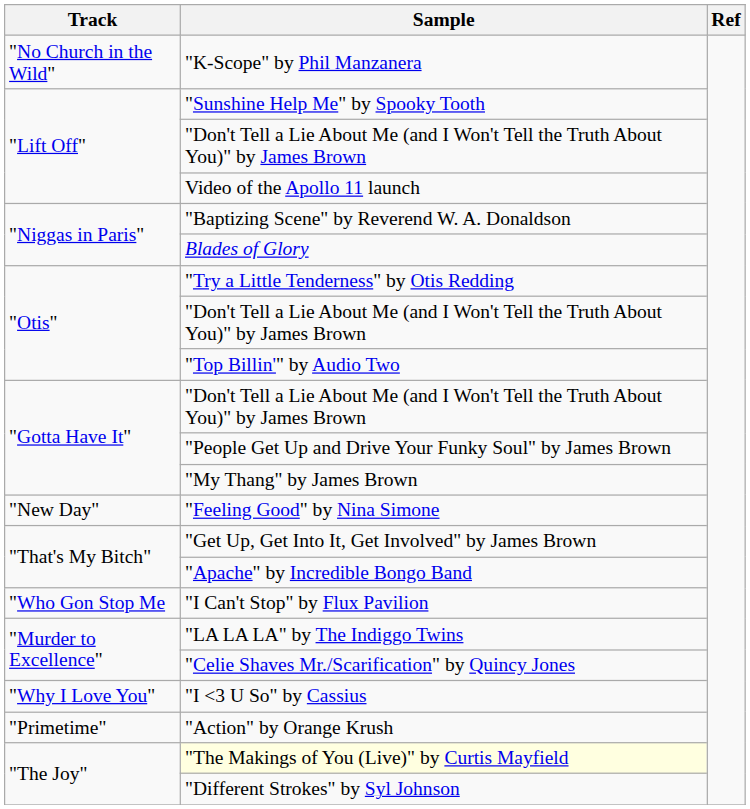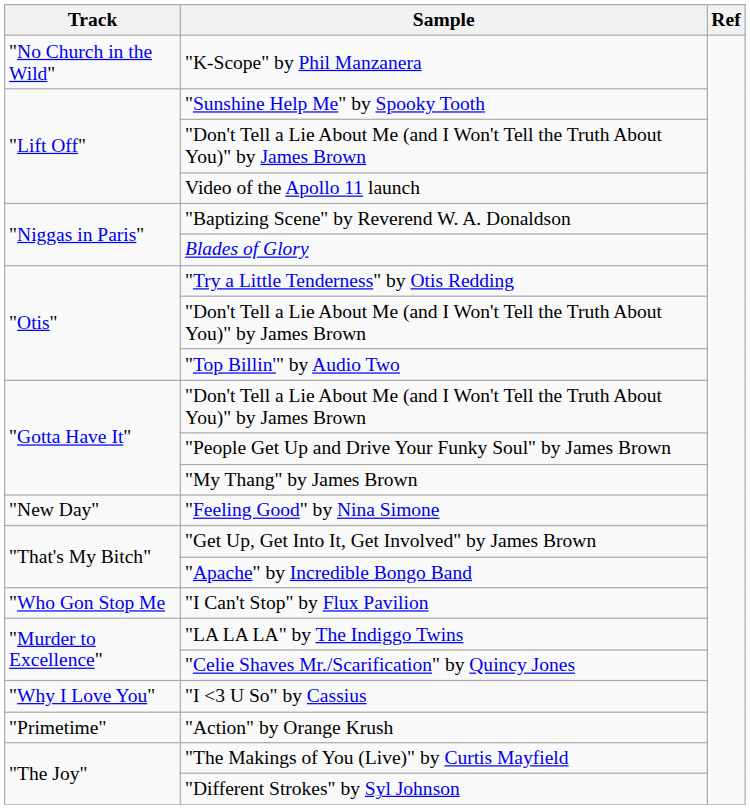"The Makings of You (Live)" by Curtis Mayfield | Sample: lightyellow background -> no background
